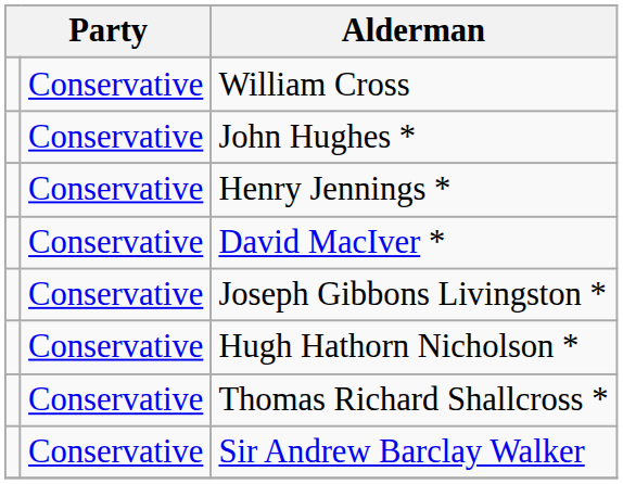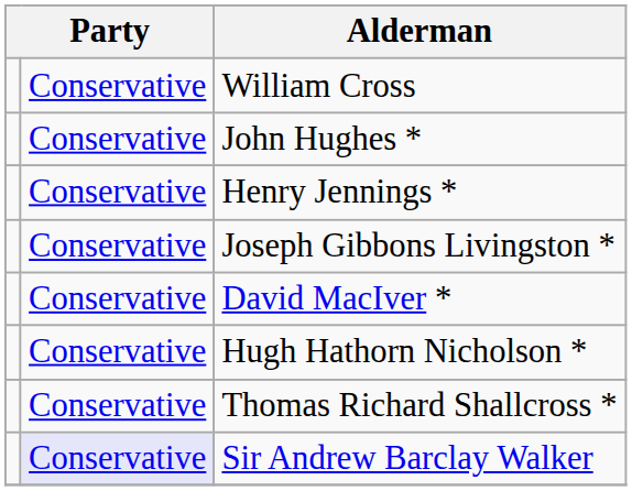rows swapped: Joseph Gibbons Livingston * <-> David MacIver *
Sir Andrew Barclay Walker | column 2: no background -> lavender background
